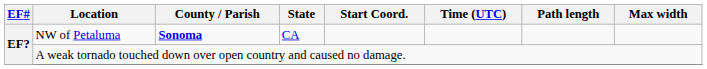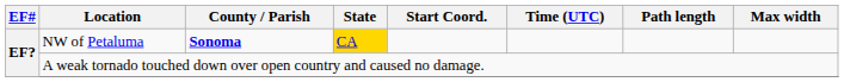NW of Petaluma | State: no background -> gold background
